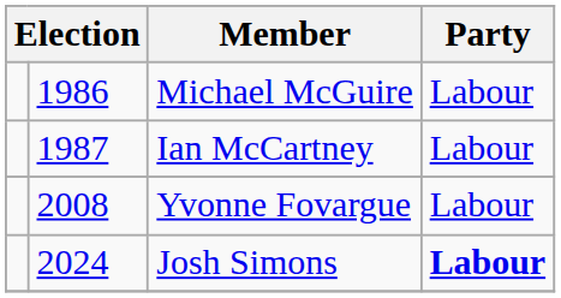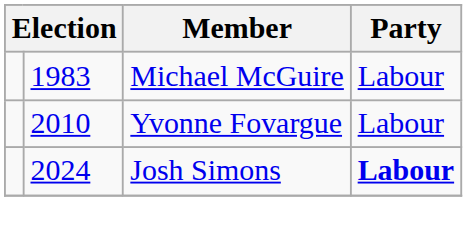Michael McGuire | column 2: 1986 -> 1983
- row: 1987 | Ian McCartney | Labour
Yvonne Fovargue | column 2: 2008 -> 2010
